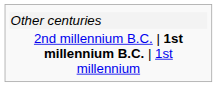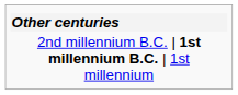row 1 | column 1: normal -> bold
